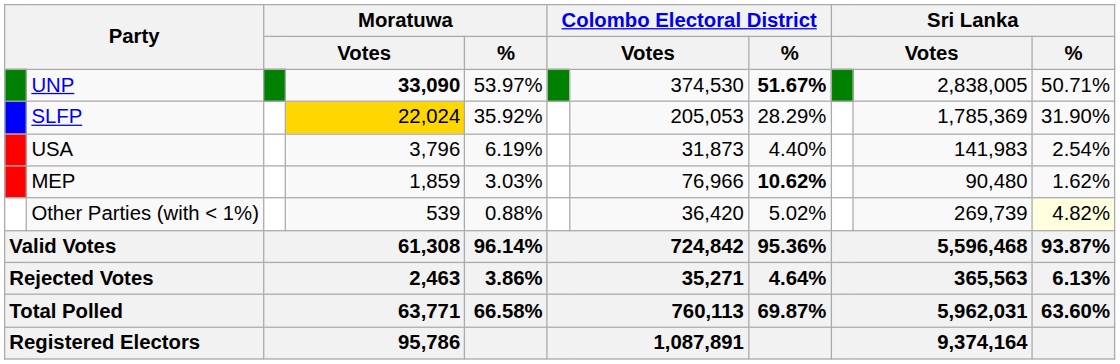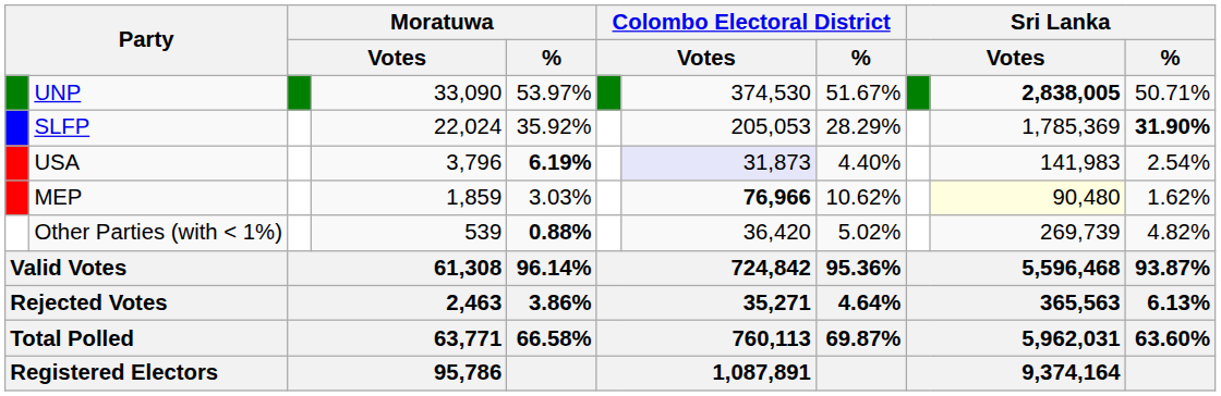UNP | column 4: bold -> normal
UNP | Colombo Electoral District / %: bold -> normal
UNP | column 10: normal -> bold
SLFP | column 4: gold background -> no background
SLFP | Sri Lanka / %: normal -> bold
USA | Moratuwa / %: normal -> bold
USA | column 7: no background -> lavender background
MEP | column 7: normal -> bold
MEP | Colombo Electoral District / %: bold -> normal
MEP | column 10: no background -> lightyellow background
Other Parties (with < 1%) | Moratuwa / %: normal -> bold
Other Parties (with < 1%) | Sri Lanka / %: lightyellow background -> no background
